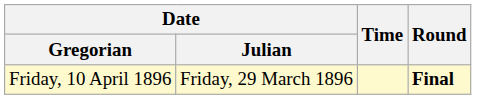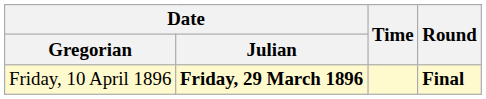Friday, 10 April 1896 | Date / Julian: normal -> bold
